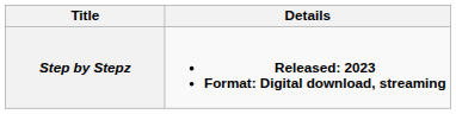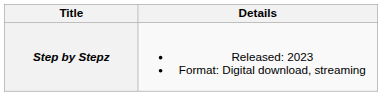Step by Stepz | Details: bold -> normal
